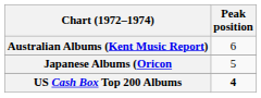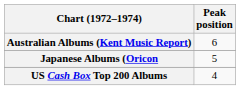US Cash Box Top 200 Albums | Peak position: bold -> normal
